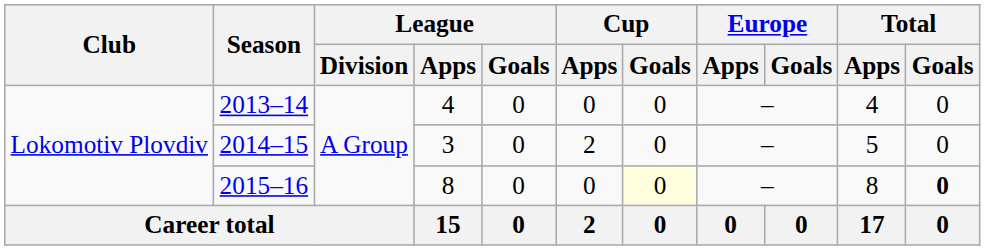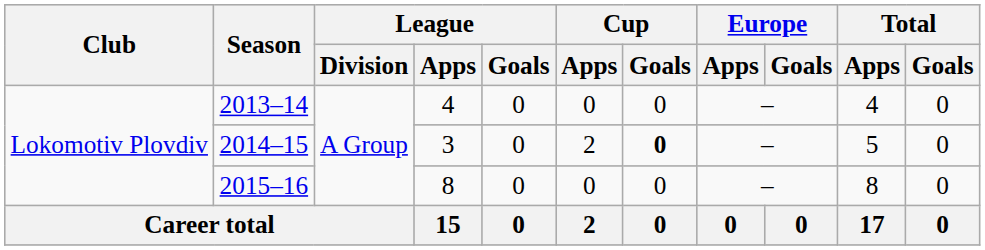2014–15 | Cup / Goals: normal -> bold
2015–16 | Cup / Goals: lightyellow background -> no background
2015–16 | Total / Goals: bold -> normal
